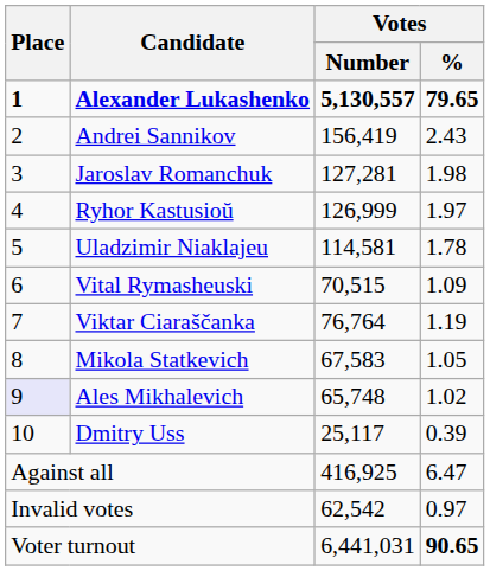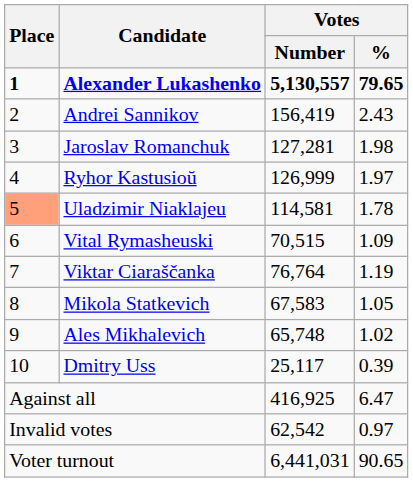Uladzimir Niaklajeu | Place: no background -> lightsalmon background
Ales Mikhalevich | Place: lavender background -> no background
Voter turnout | Votes / %: bold -> normal
